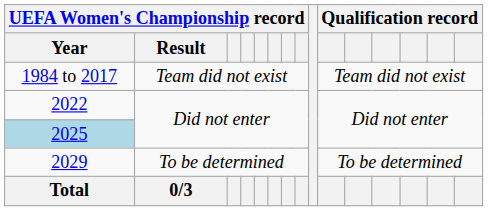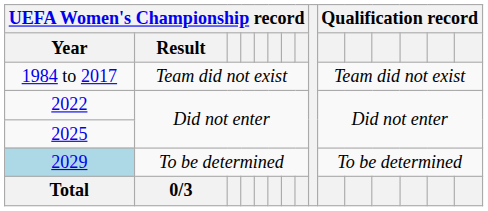2025 | UEFA Women's Championship record / Year: lightblue background -> no background
2029 | UEFA Women's Championship record / Year: no background -> lightblue background
